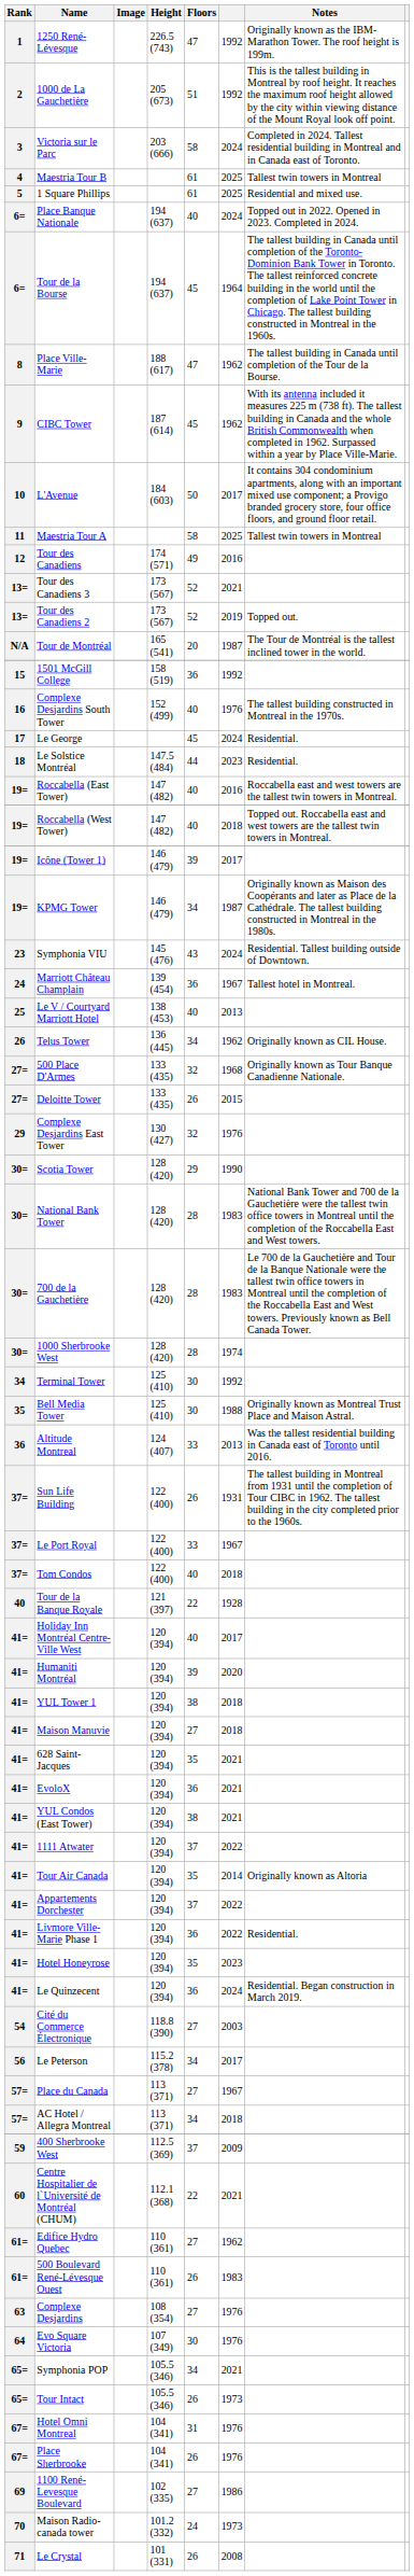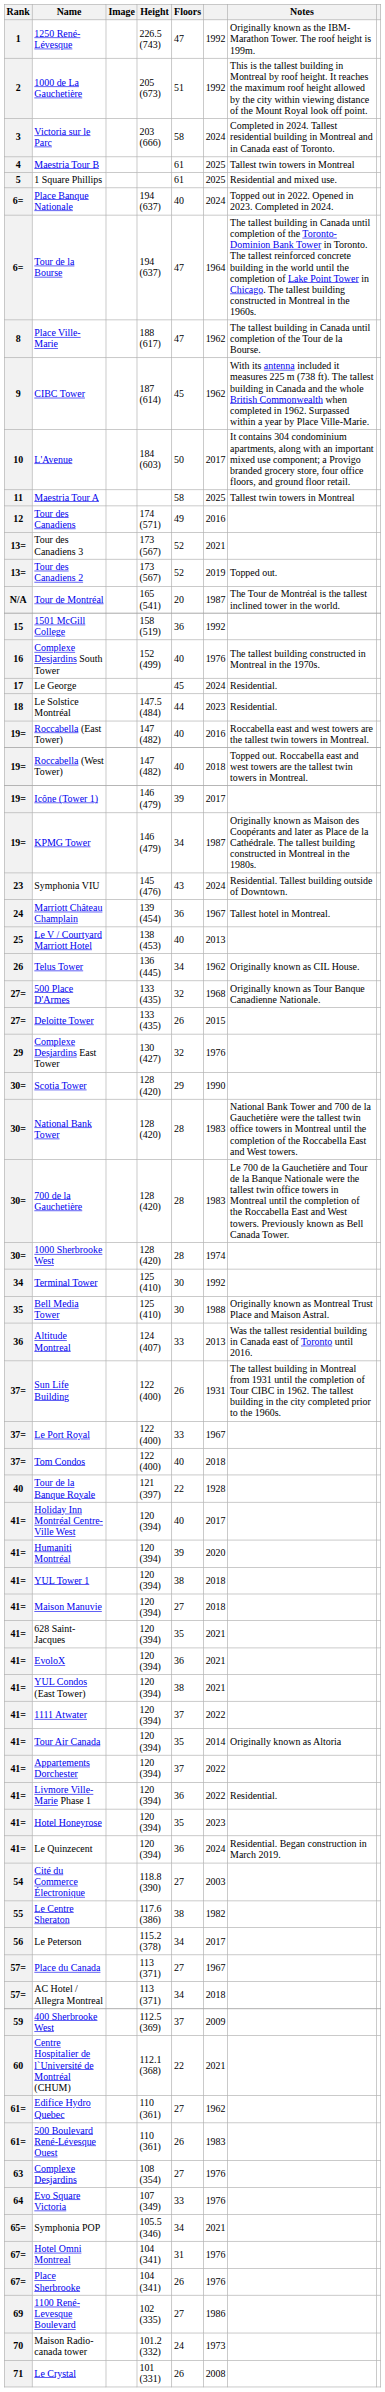Tour de la Bourse | Floors: 45 -> 47
+ row: 55 | Le Centre Sheraton | 117.6 (386) | 38 | 1982
Evo Square Victoria | Floors: 30 -> 33
- row: 65= | Tour Intact | 105.5 (346) | 26 | 1973
